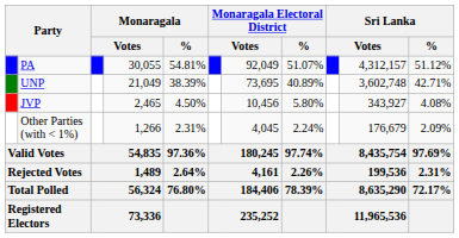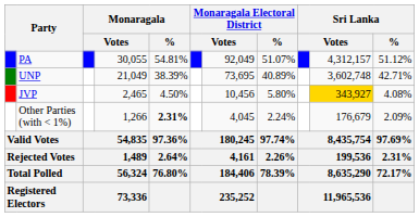JVP | column 10: no background -> gold background
Other Parties (with < 1%) | Monaragala / %: normal -> bold
